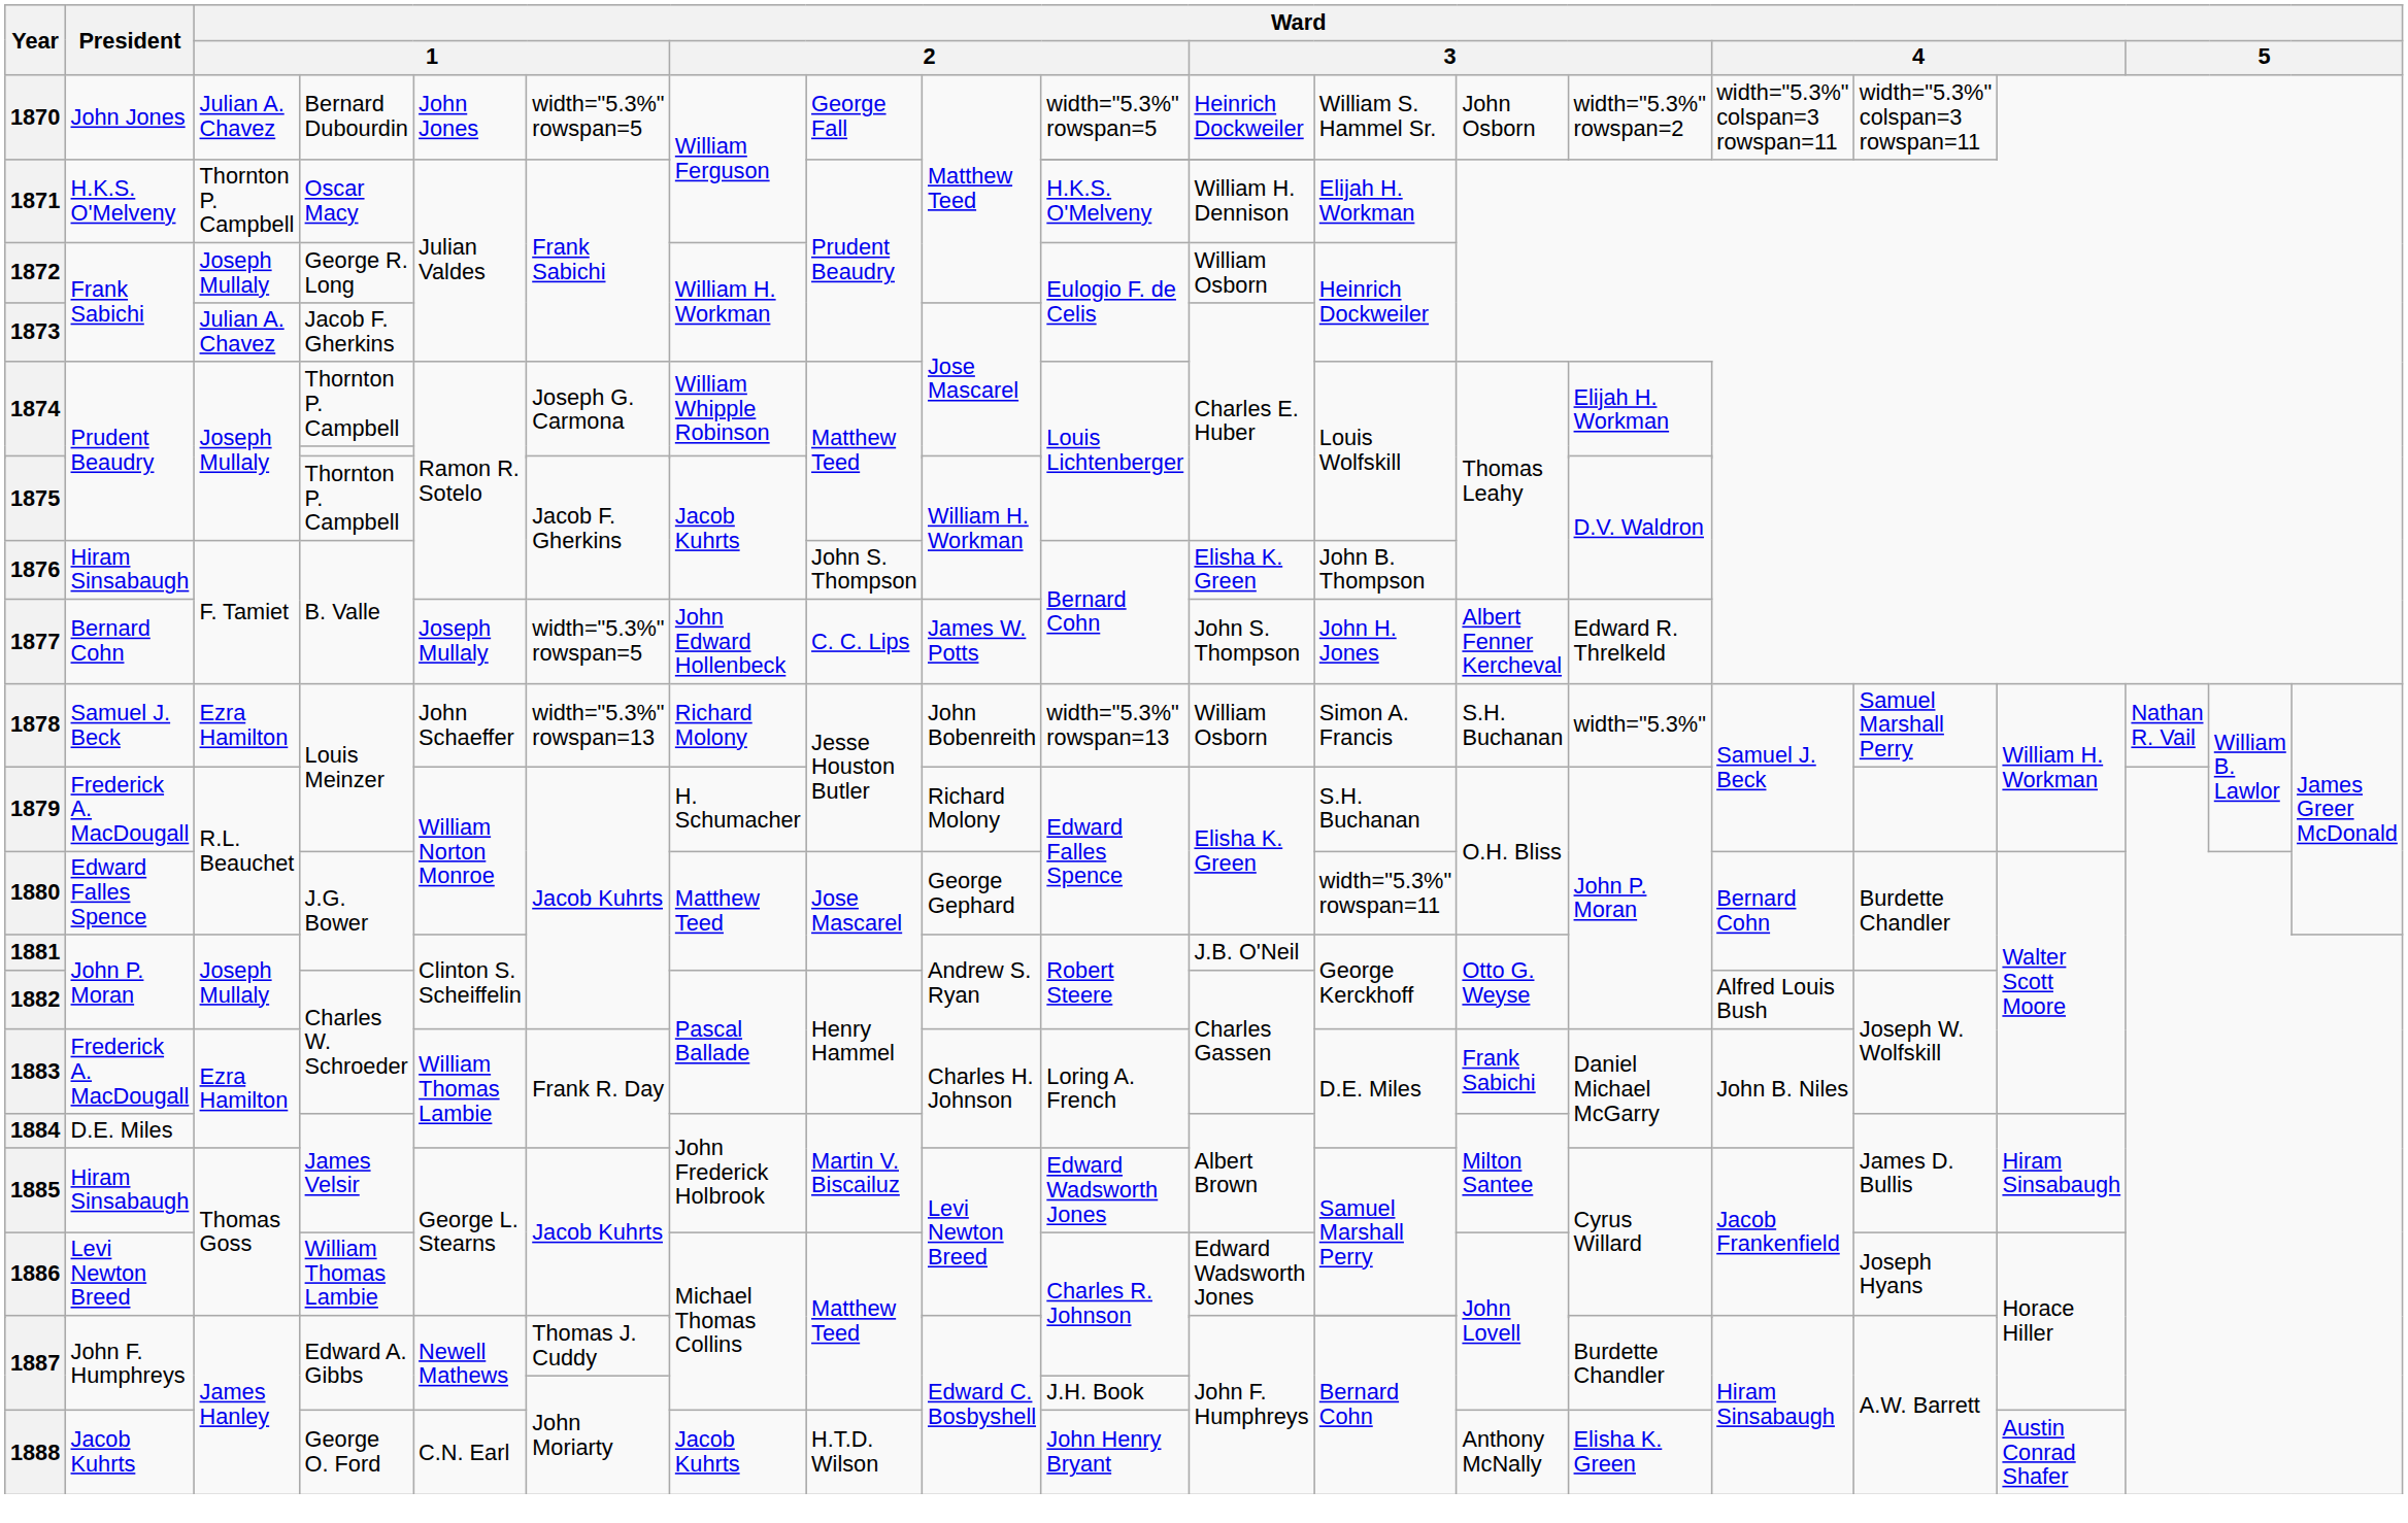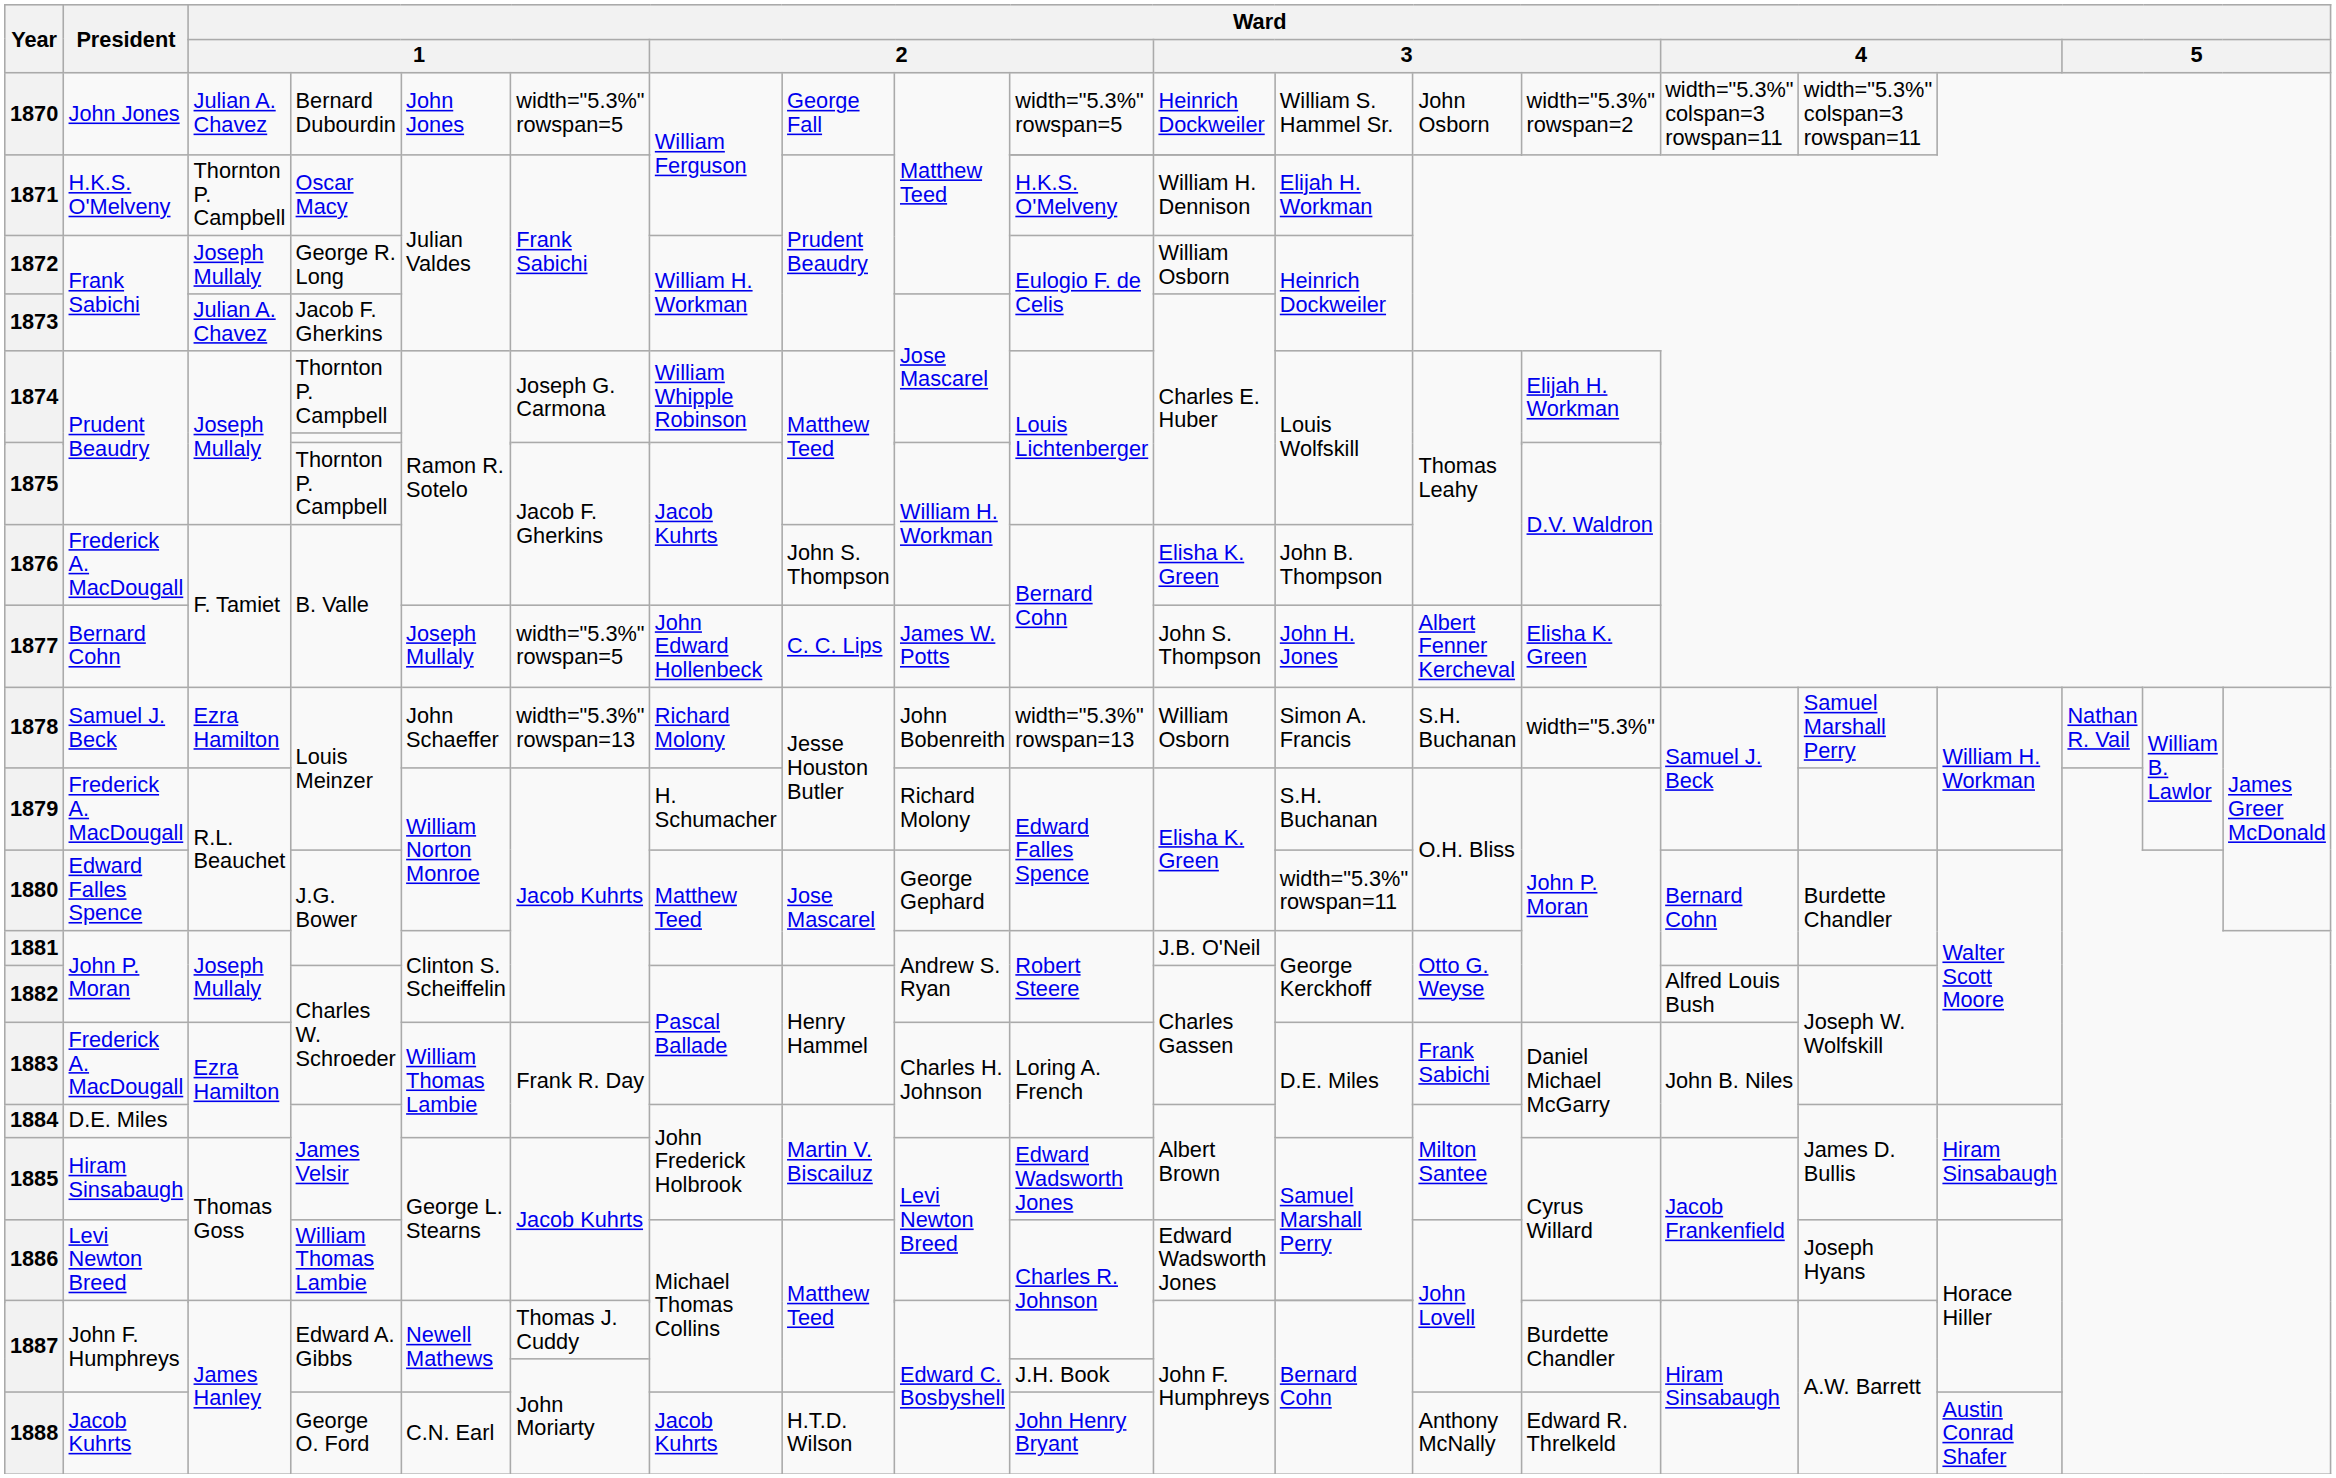1876 | President: Hiram Sinsabaugh -> Frederick A. MacDougall
1877 | column 14: Edward R. Threlkeld -> Elisha K. Green
1888 | column 14: Elisha K. Green -> Edward R. Threlkeld
